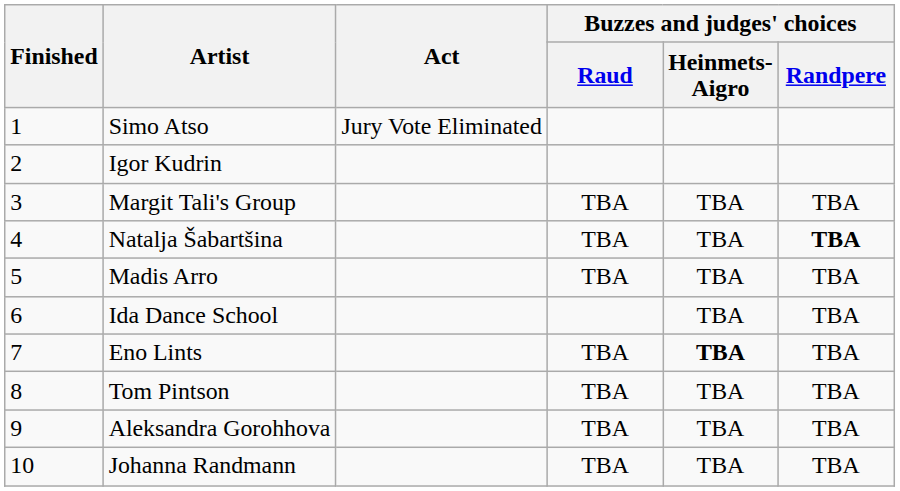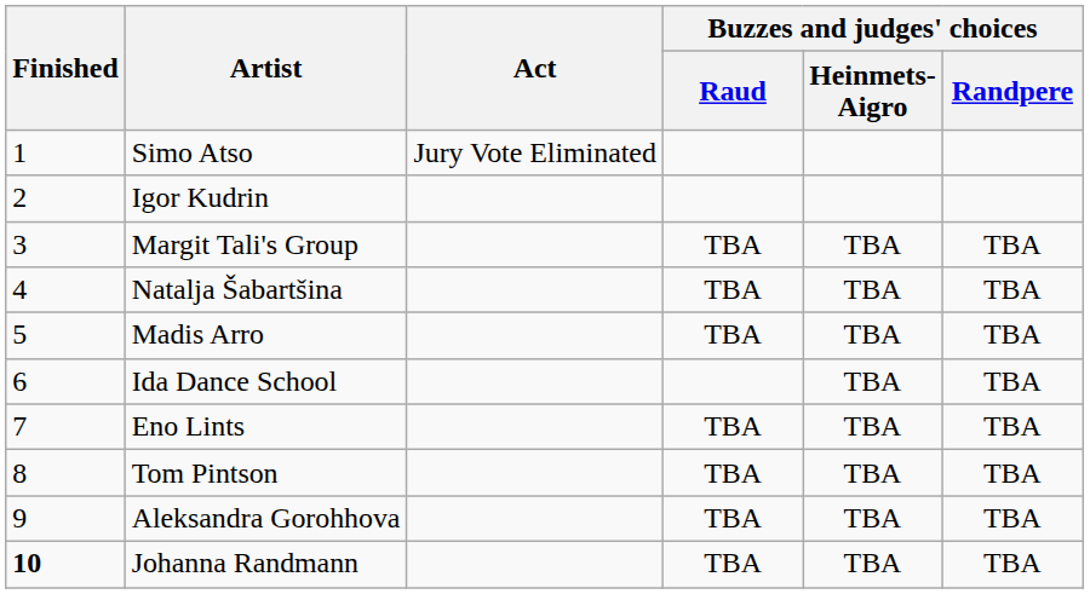Natalja Šabartšina | Buzzes and judges' choices / Randpere: bold -> normal
Eno Lints | Buzzes and judges' choices / Heinmets-Aigro: bold -> normal
Johanna Randmann | Finished: normal -> bold
